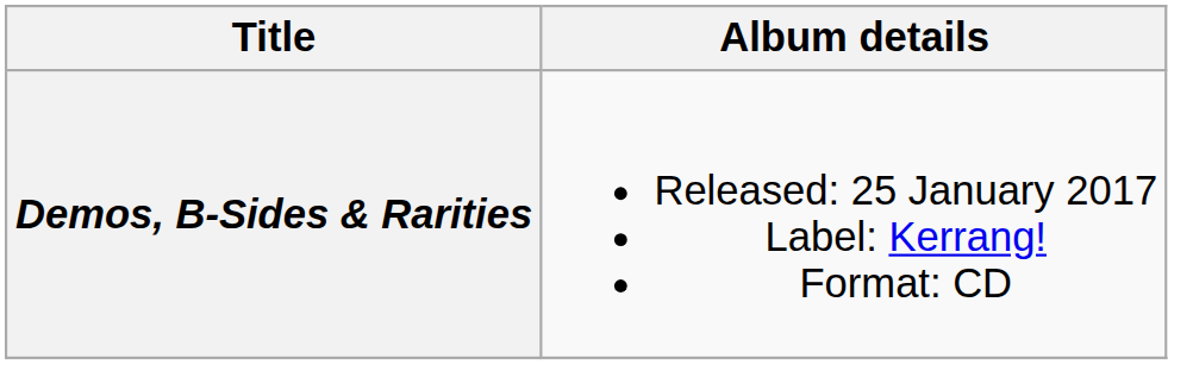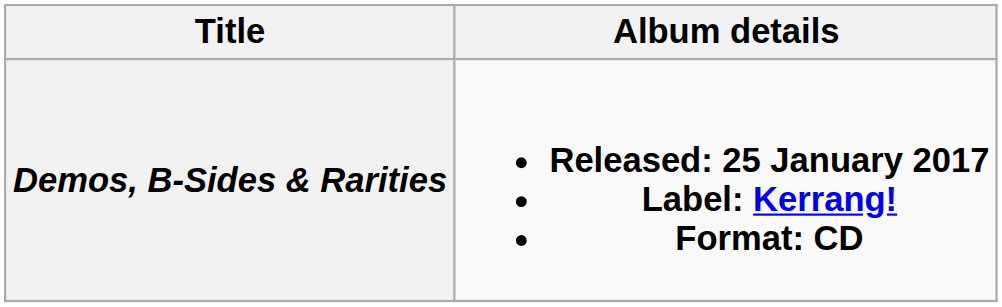Demos, B-Sides & Rarities | Album details: normal -> bold
